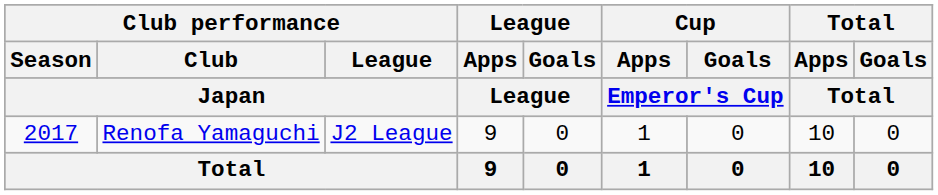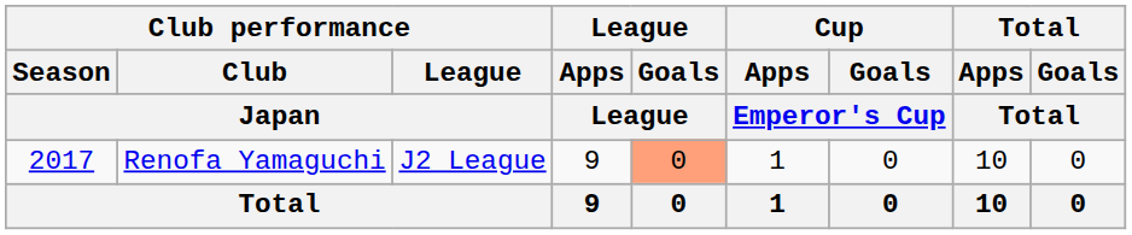Renofa Yamaguchi | League / Goals / League: no background -> lightsalmon background
